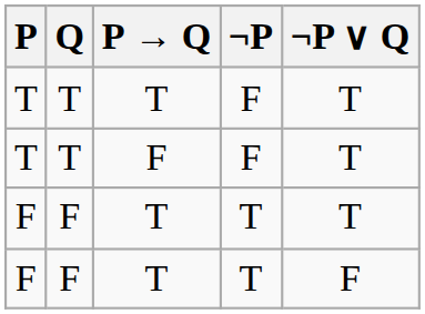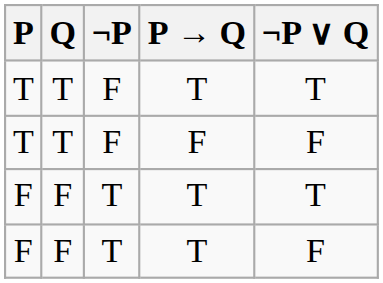columns swapped: ¬P <-> P → Q
row 3 | ¬P ∨ Q: T -> F
